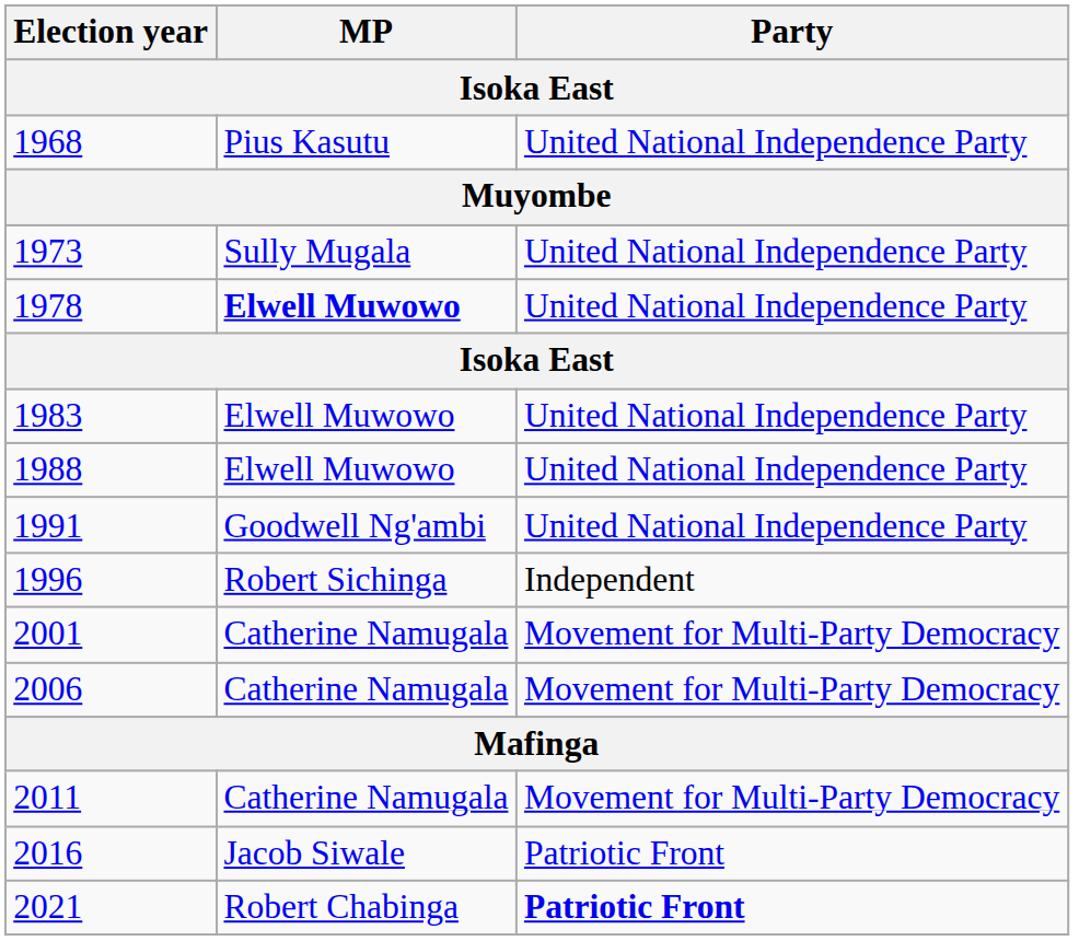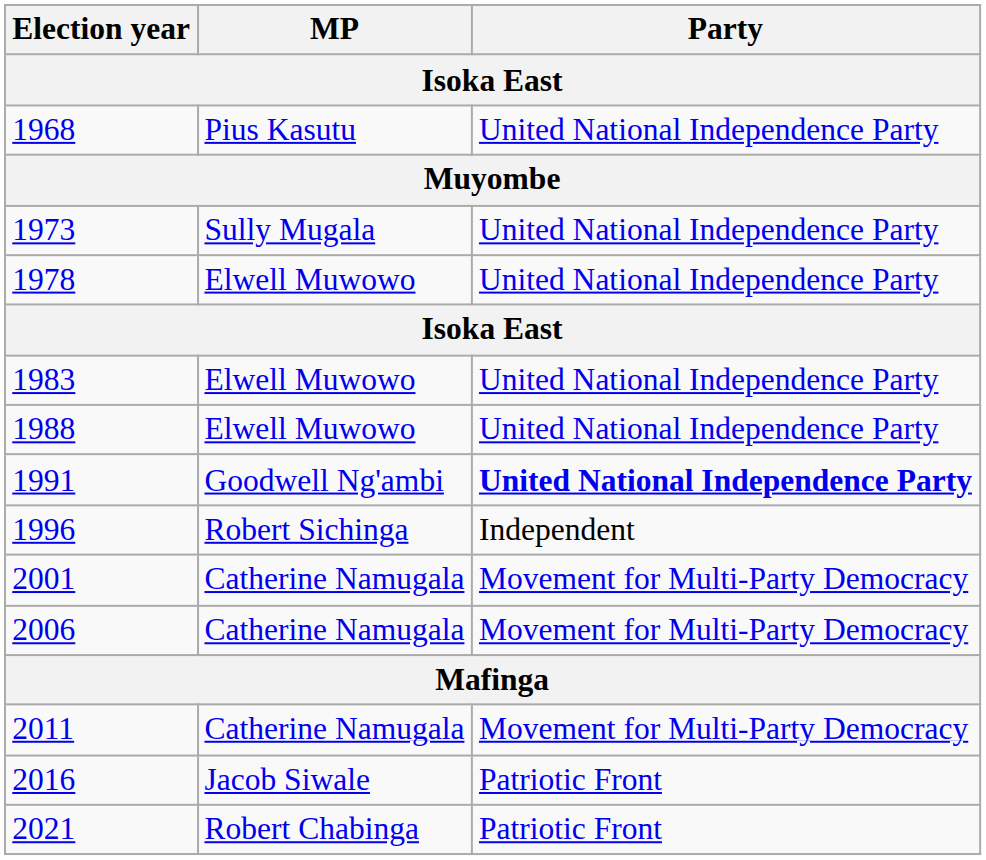1978 | MP: bold -> normal
1991 | Party: normal -> bold
2021 | Party: bold -> normal
